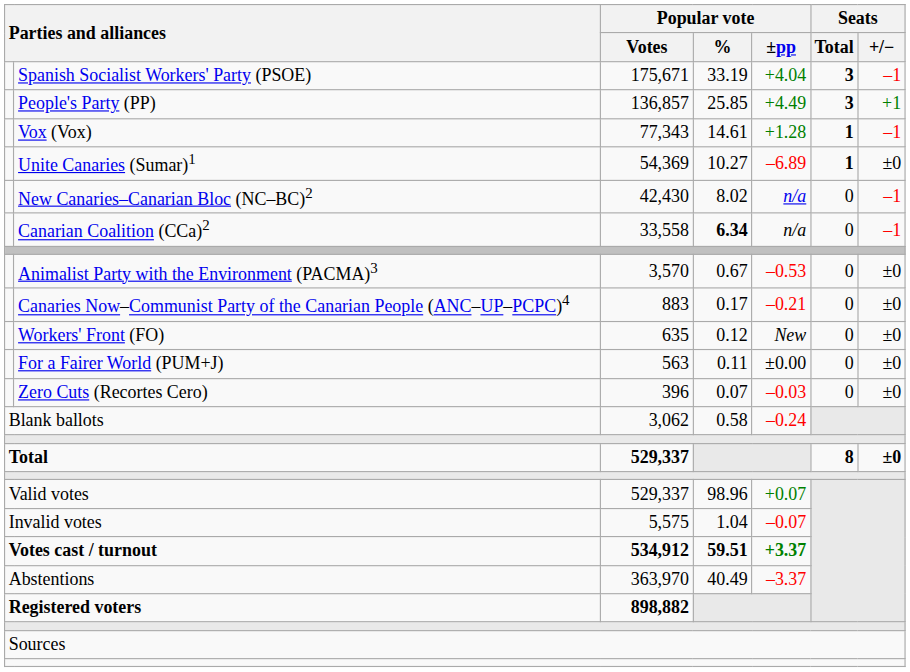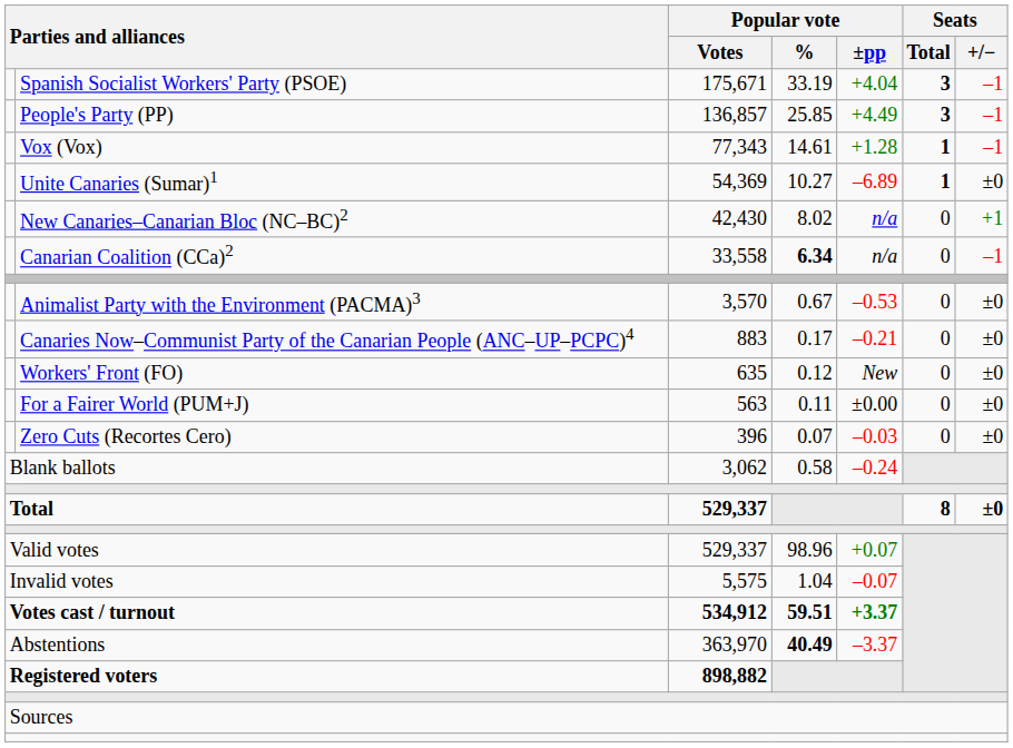People's Party (PP) | Seats / +/−: +1 -> –1
New Canaries–Canarian Bloc (NC–BC)2 | Seats / +/−: –1 -> +1
Abstentions | Popular vote / %: normal -> bold
